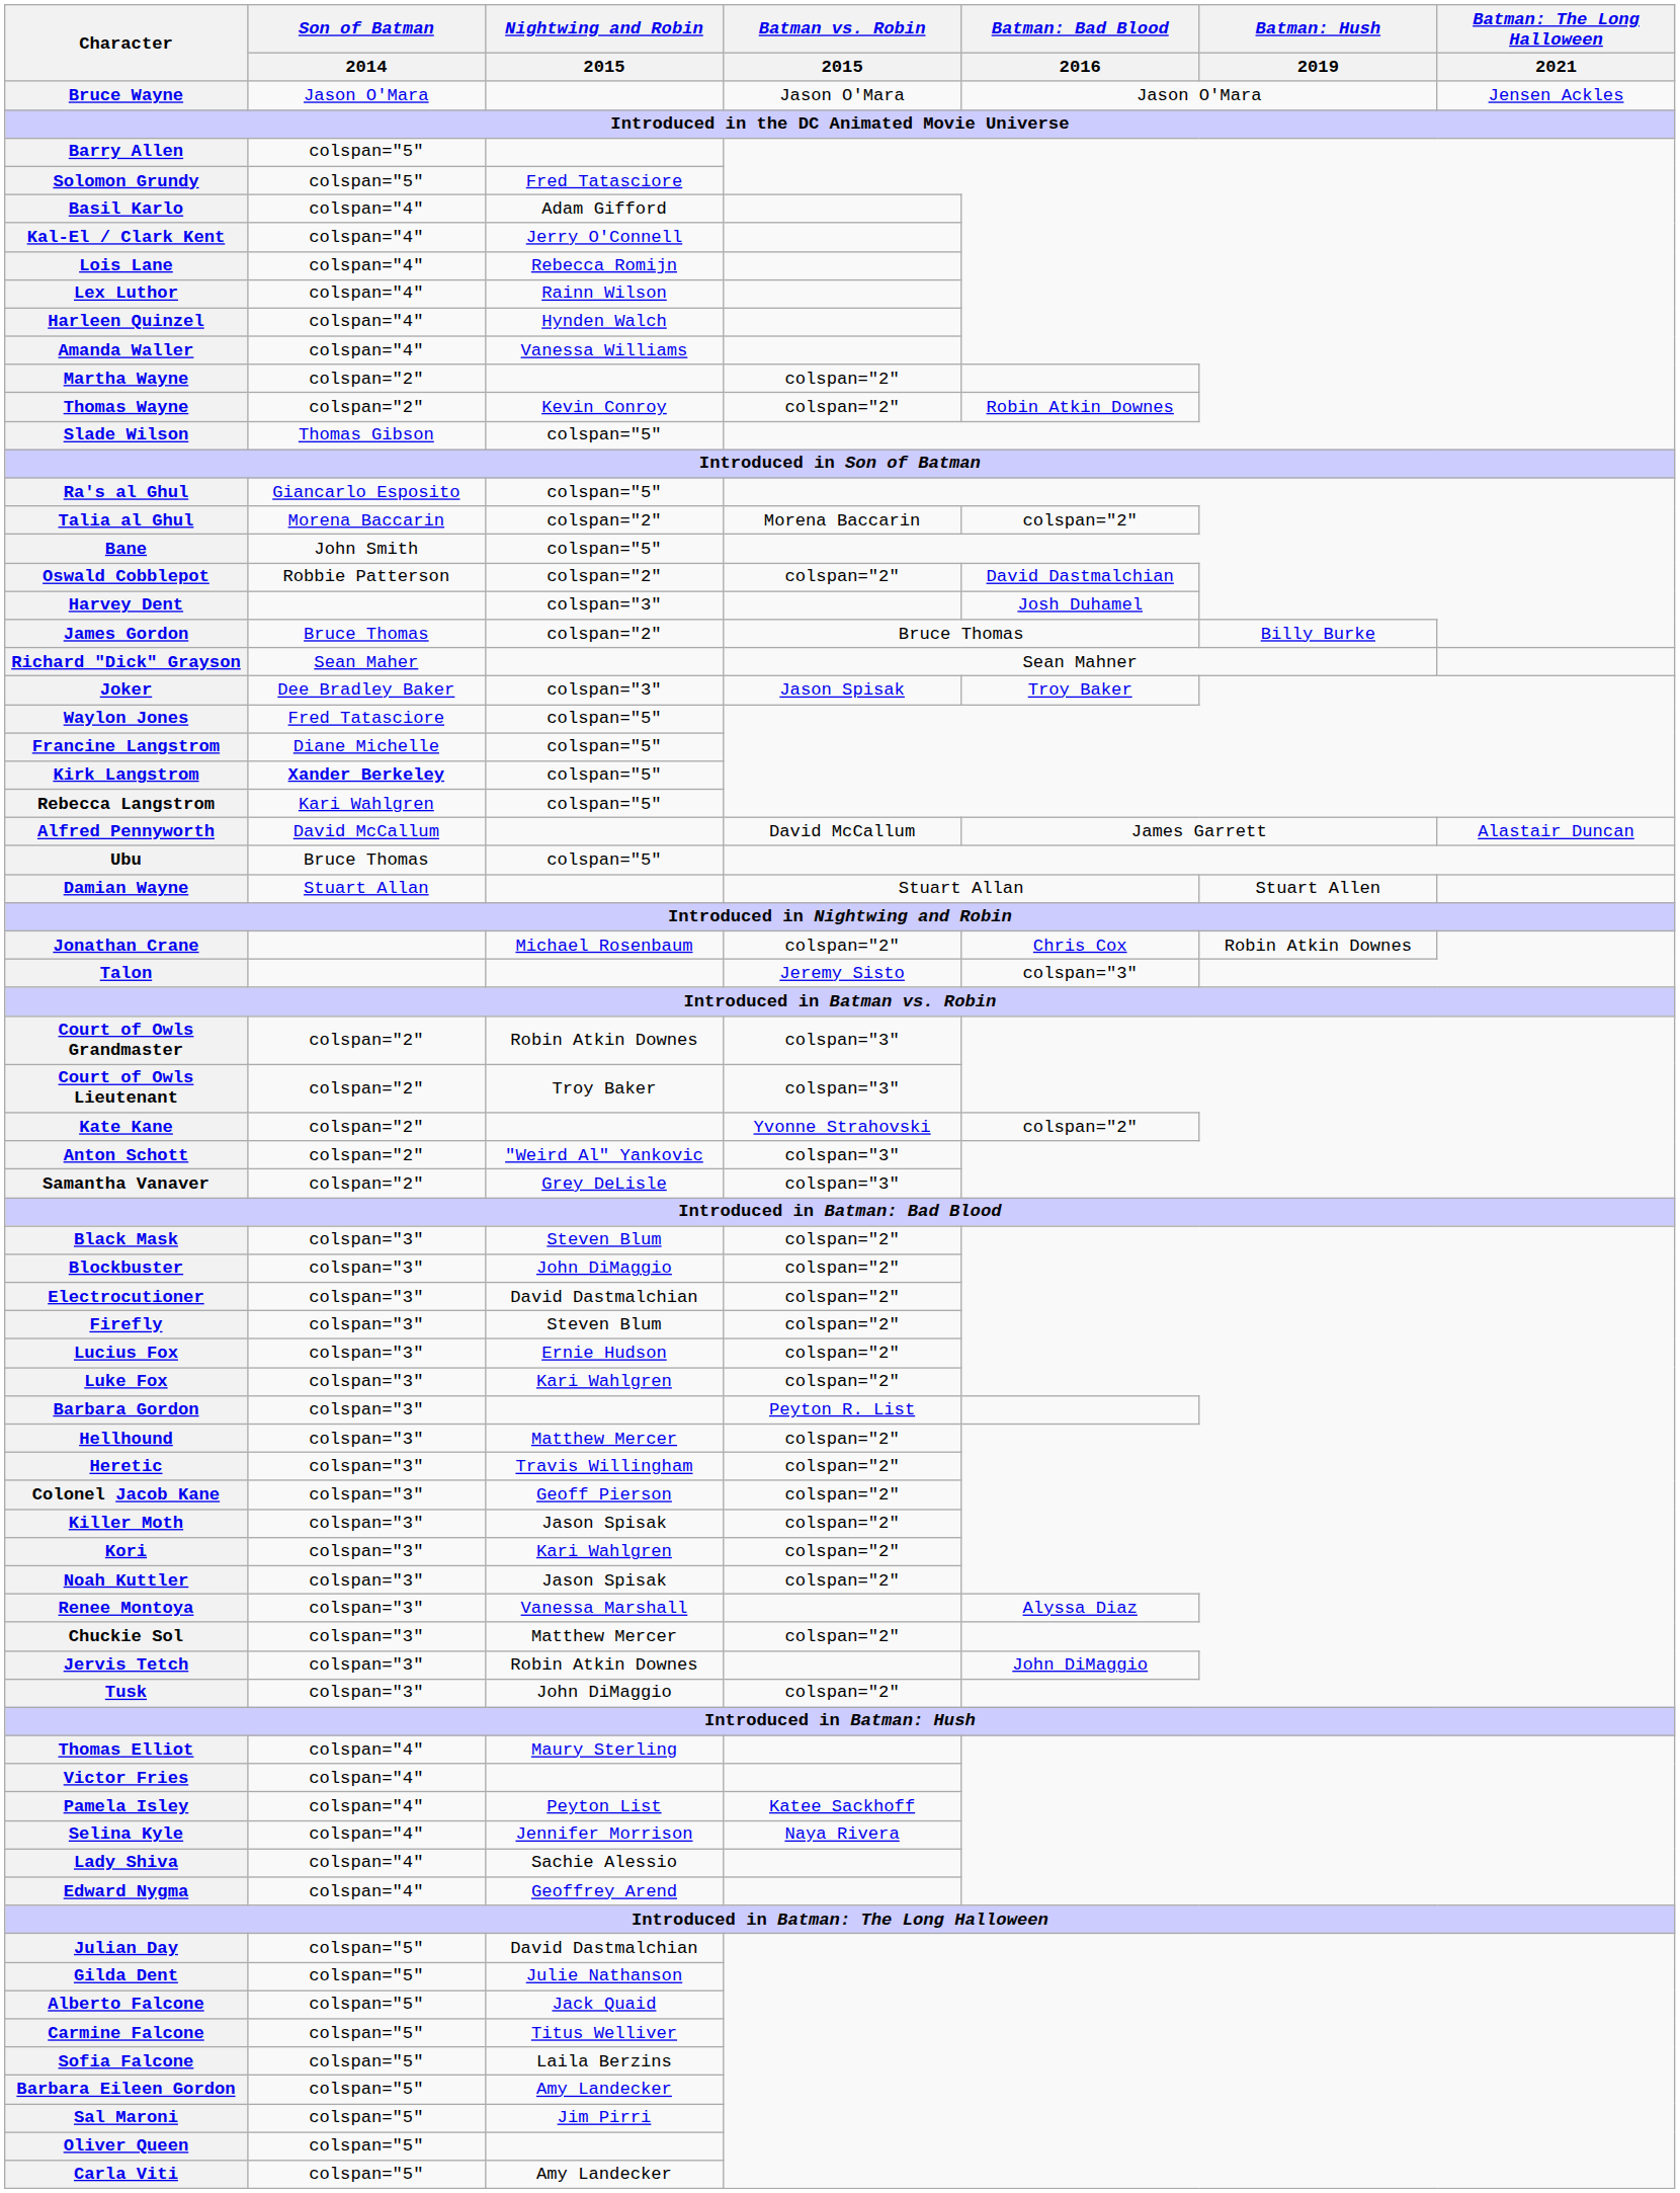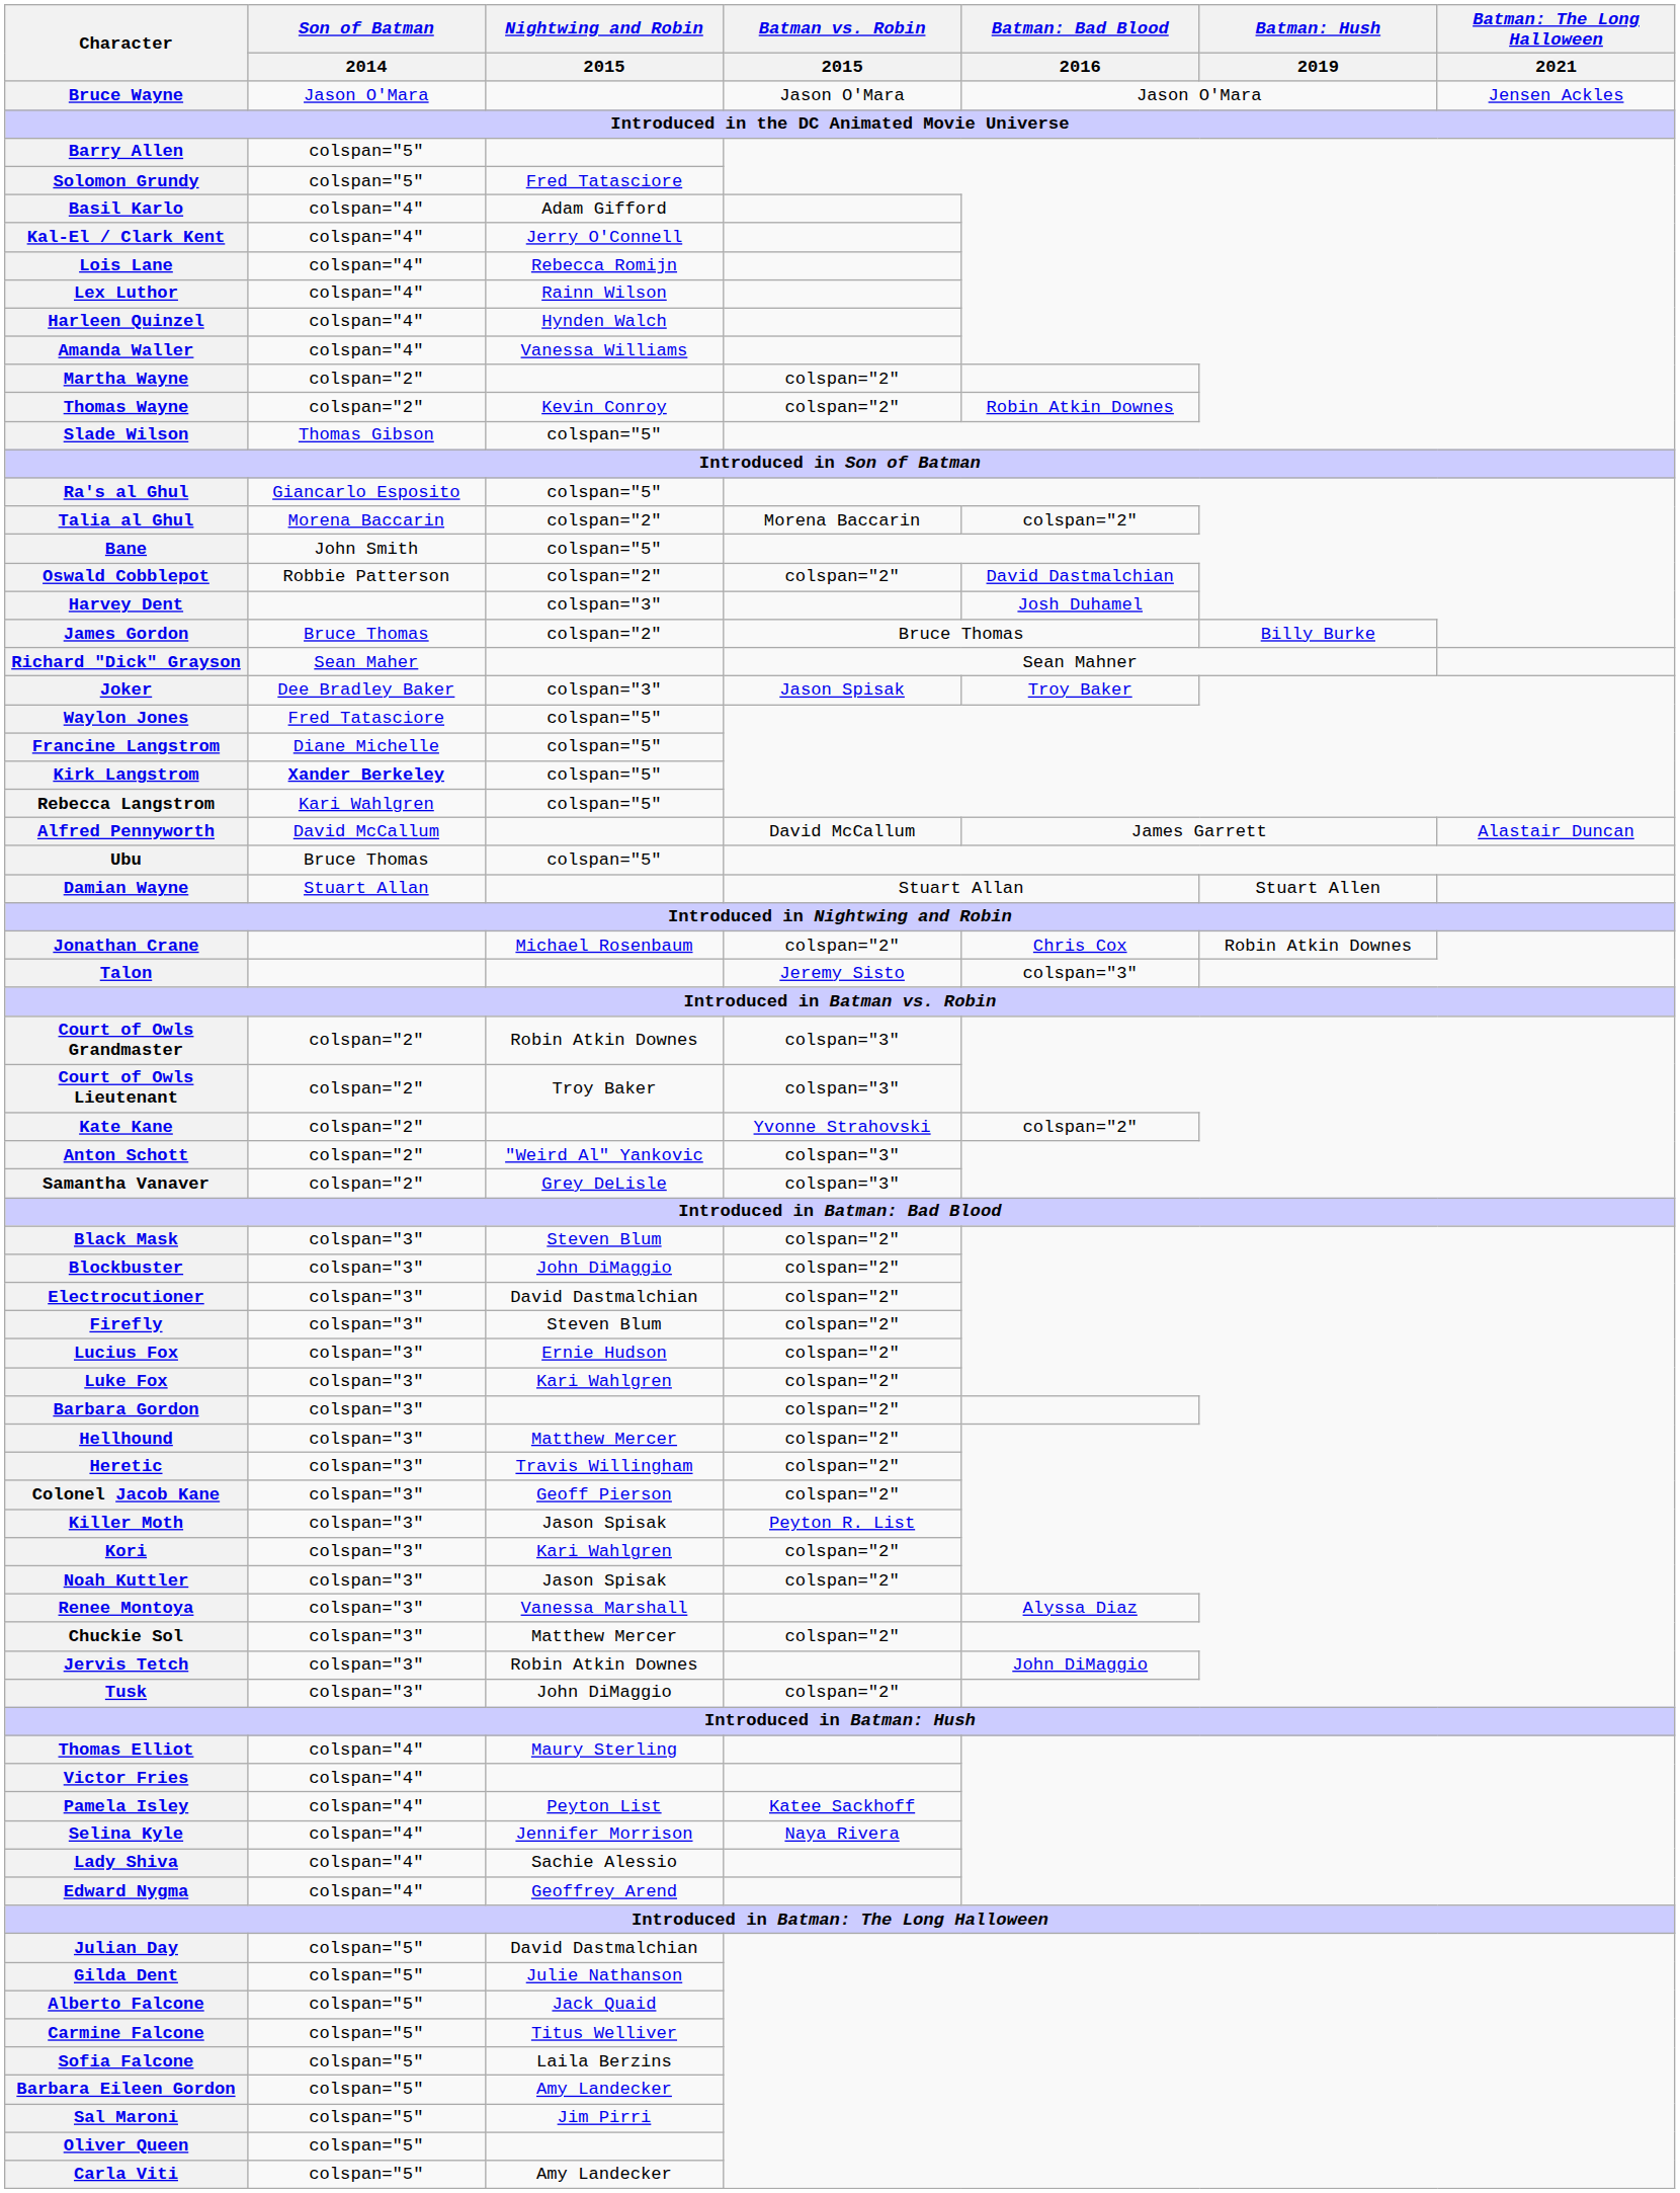Barbara Gordon | Batman vs. Robin / 2015: Peyton R. List -> colspan="2"
Killer Moth | Batman vs. Robin / 2015: colspan="2" -> Peyton R. List
